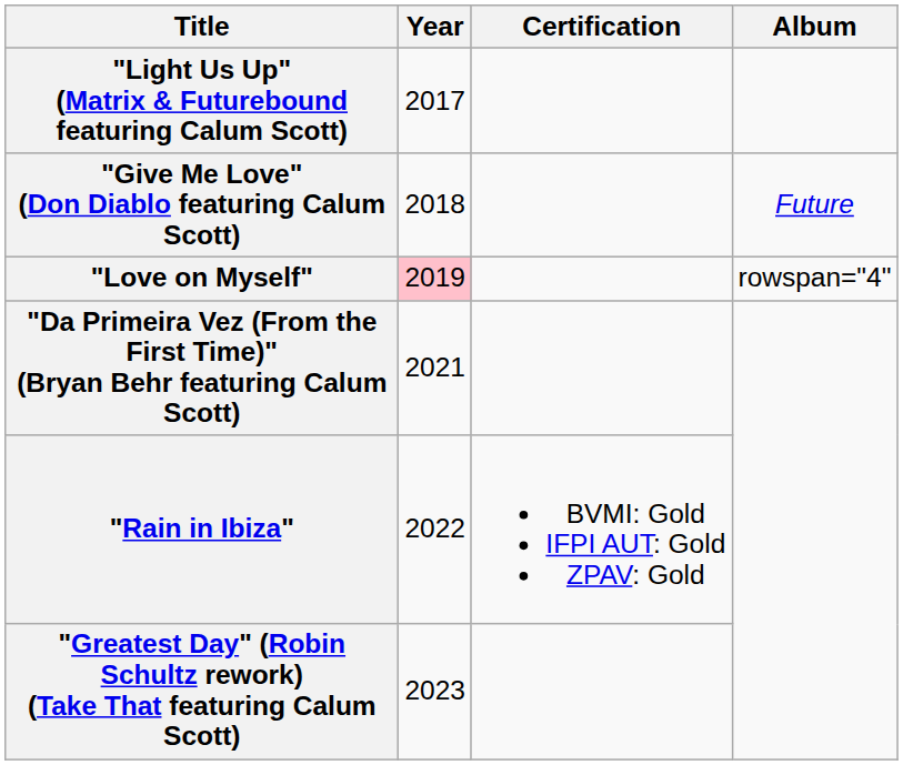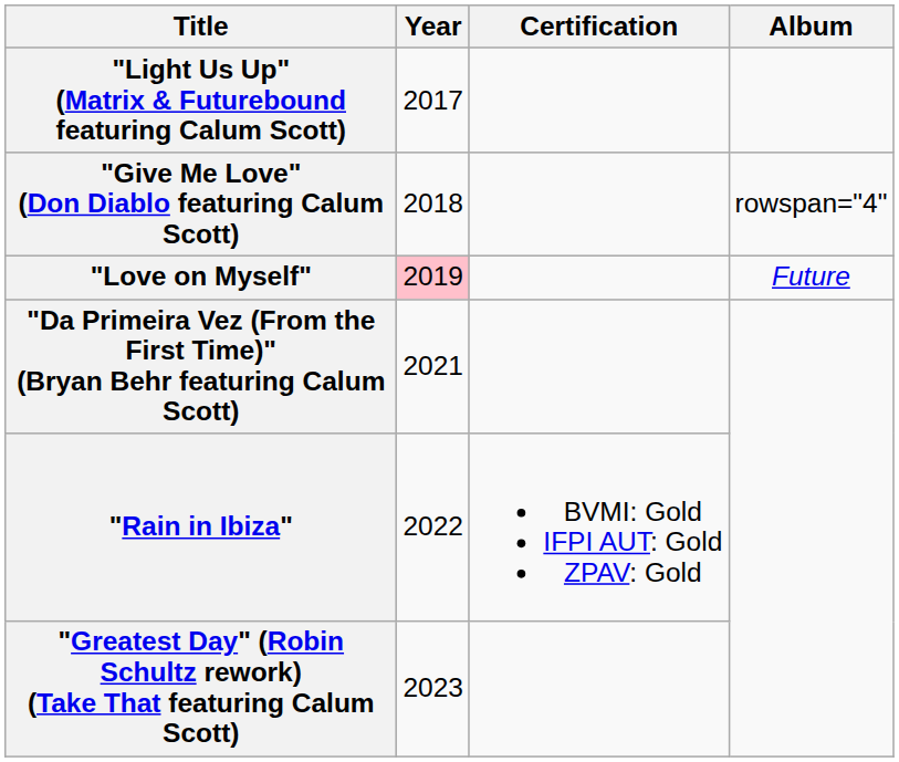"Give Me Love" (Don Diablo featuring Calum Scott) | Album: Future -> rowspan="4"
"Love on Myself" | Album: rowspan="4" -> Future
